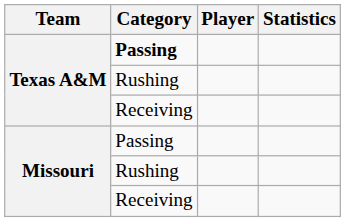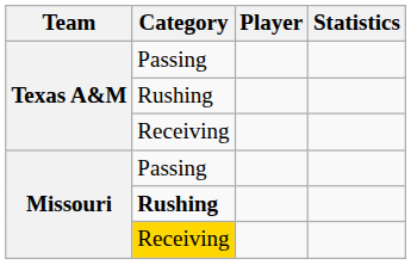Texas A&M / Passing | Category: bold -> normal
Missouri / Rushing | Category: normal -> bold
Missouri / Receiving | Category: no background -> gold background
